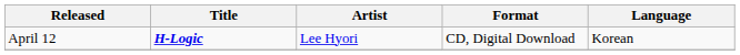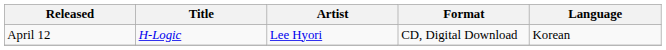April 12 | Title: bold -> normal
